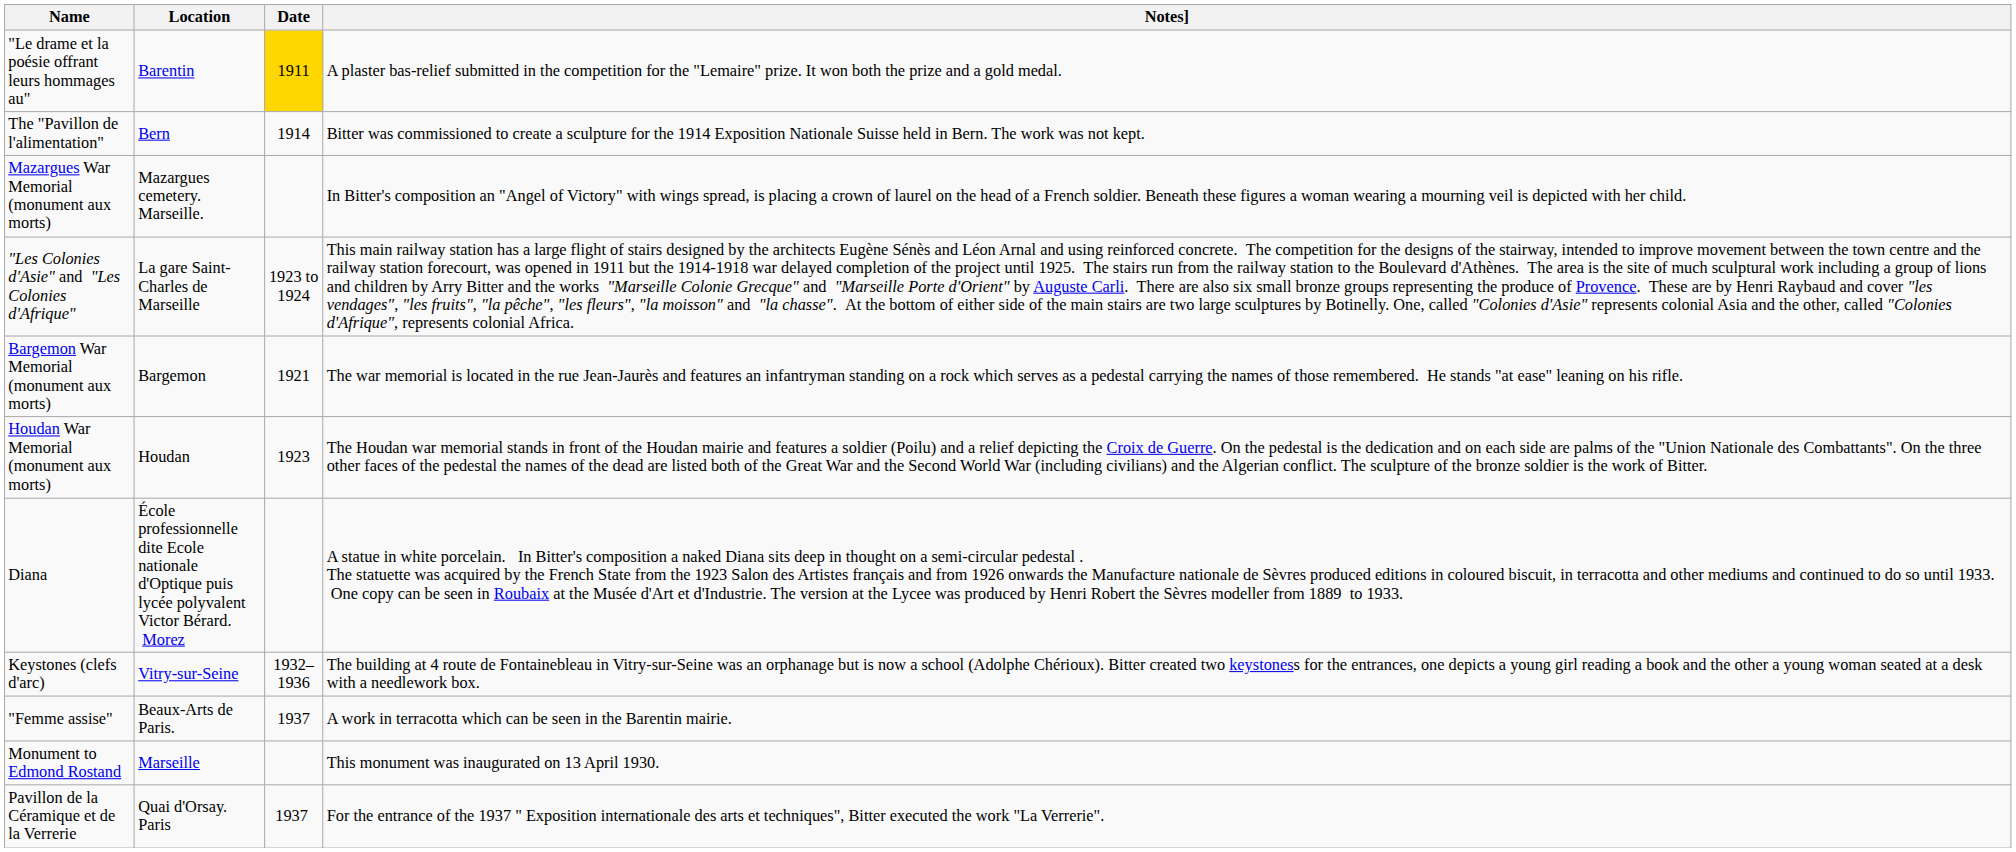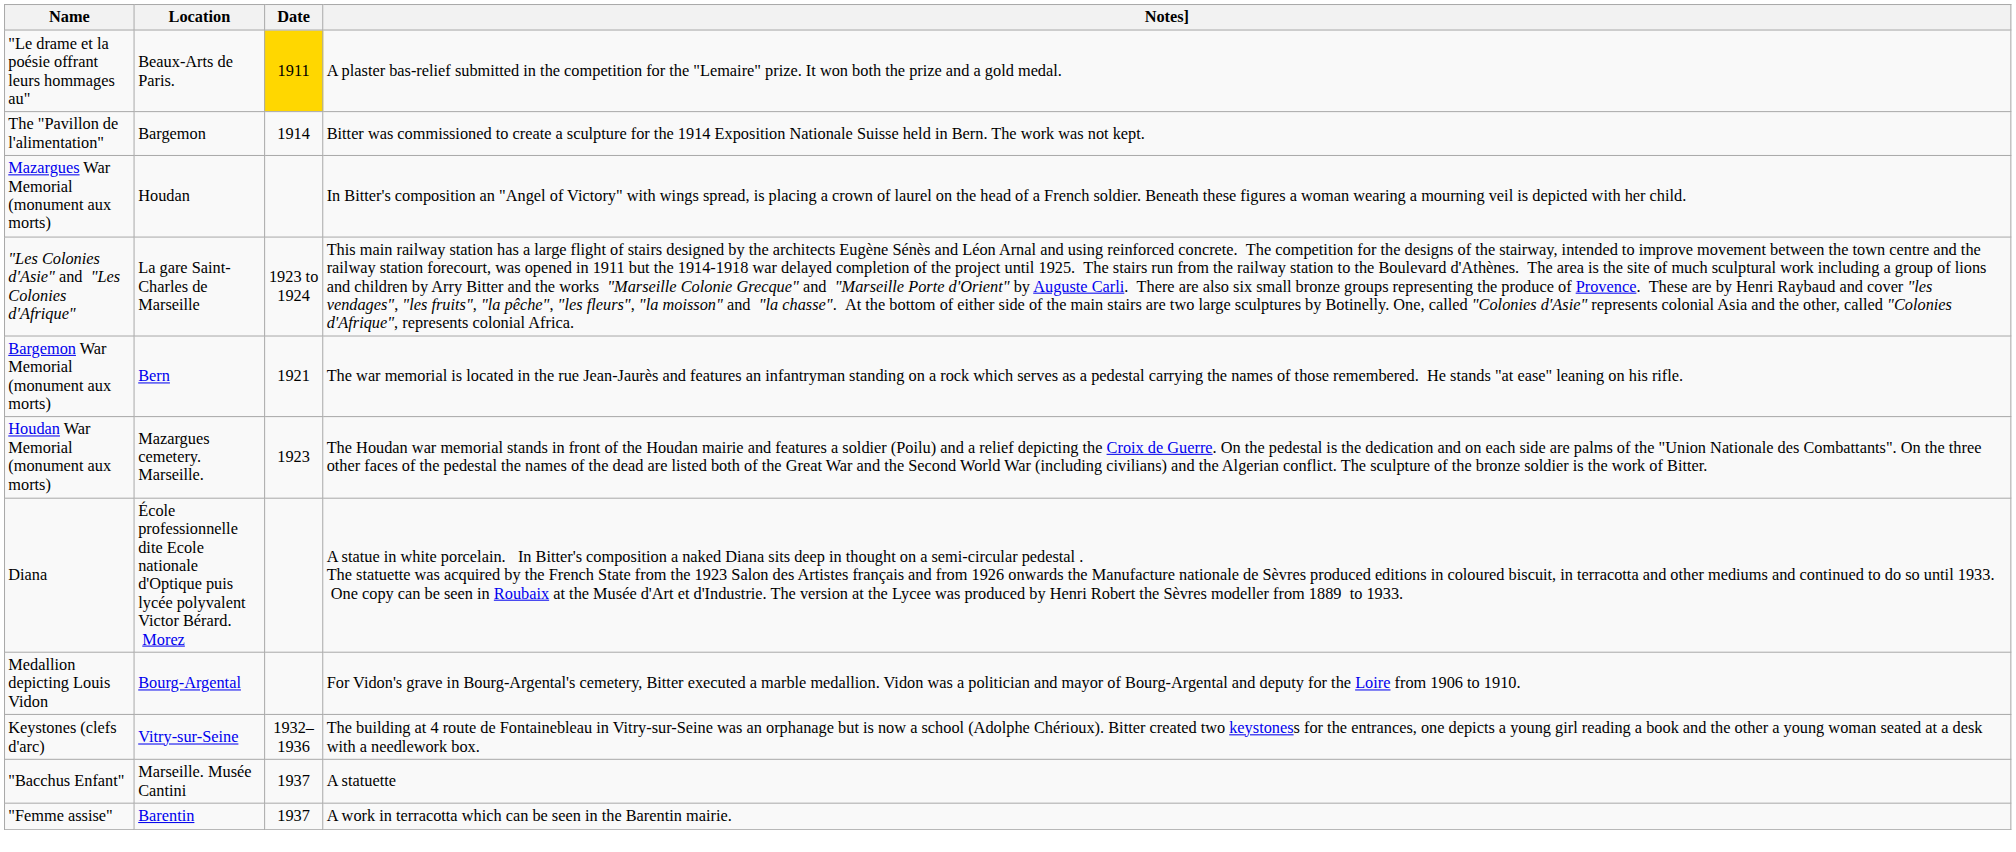"Le drame et la poésie offrant leurs hommages au" | Location: Barentin -> Beaux-Arts de Paris.
The "Pavillon de l'alimentation" | Location: Bern -> Bargemon
Mazargues War Memorial (monument aux morts) | Location: Mazargues cemetery. Marseille. -> Houdan
Bargemon War Memorial (monument aux morts) | Location: Bargemon -> Bern
Houdan War Memorial (monument aux morts) | Location: Houdan -> Mazargues cemetery. Marseille.
+ row: Medallion depicting Louis Vidon | Bourg-Argental | For Vidon's grave in Bourg-Argental's cemetery, Bitter executed a marble medallion. Vidon was a politician and mayor of Bourg-Argental and deputy for the Loire from 1906 to 1910.
+ row: "Bacchus Enfant" | Marseille. Musée Cantini | 1937 | A statuette
"Femme assise" | Location: Beaux-Arts de Paris. -> Barentin
- row: Monument to Edmond Rostand | Marseille | This monument was inaugurated on 13 April 1930.
- row: Pavillon de la Céramique et de la Verrerie | Quai d'Orsay. Paris | 1937 | For the entrance of the 1937 " Exposition internationale des arts et techniques", Bitter executed the work "La Verrerie".
